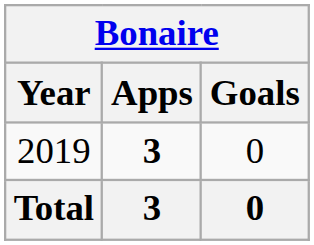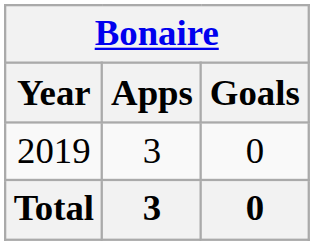2019 | Apps: bold -> normal
